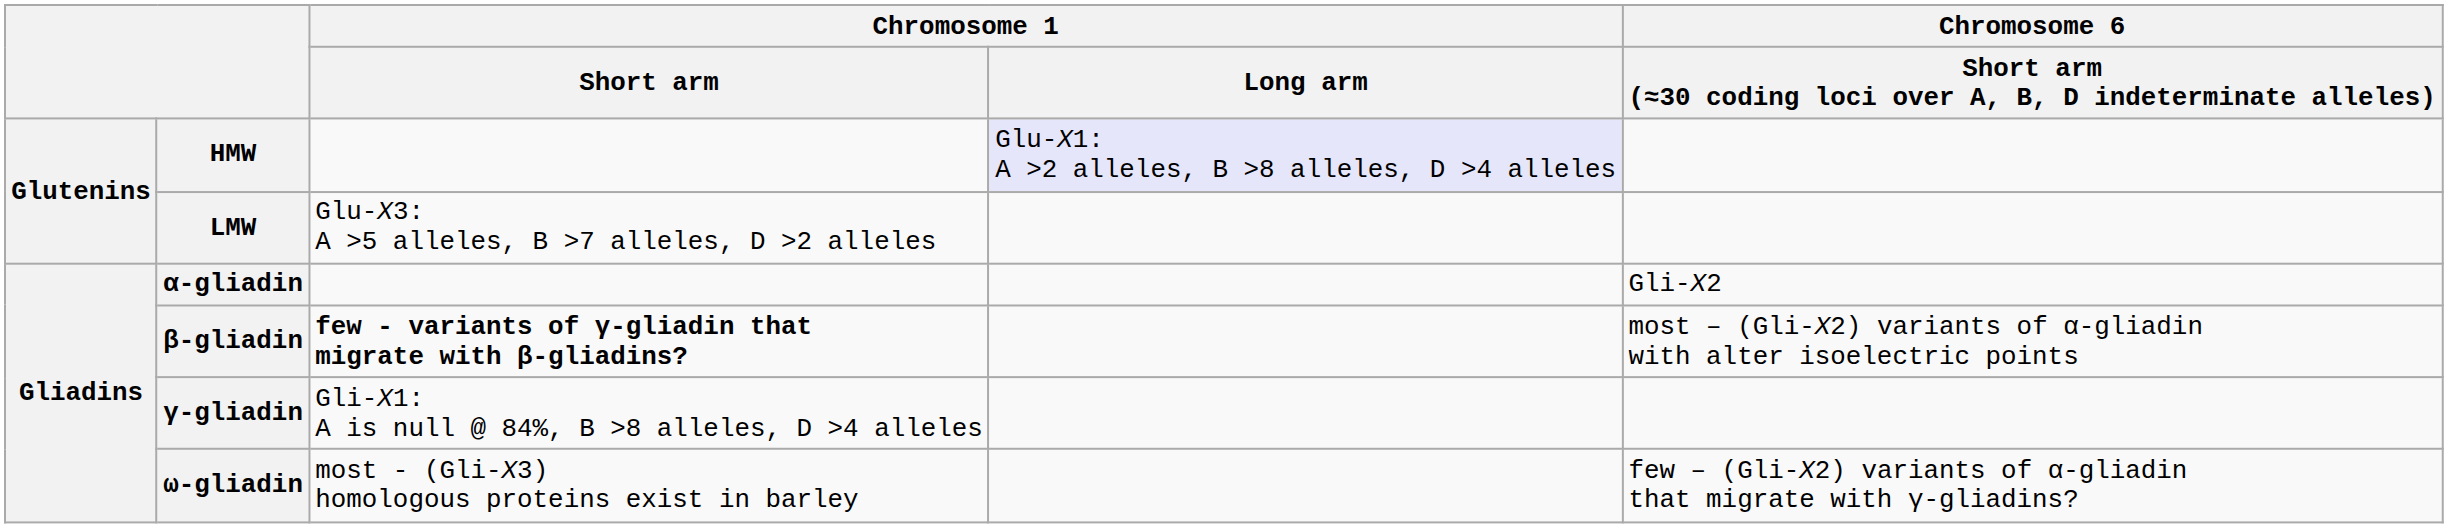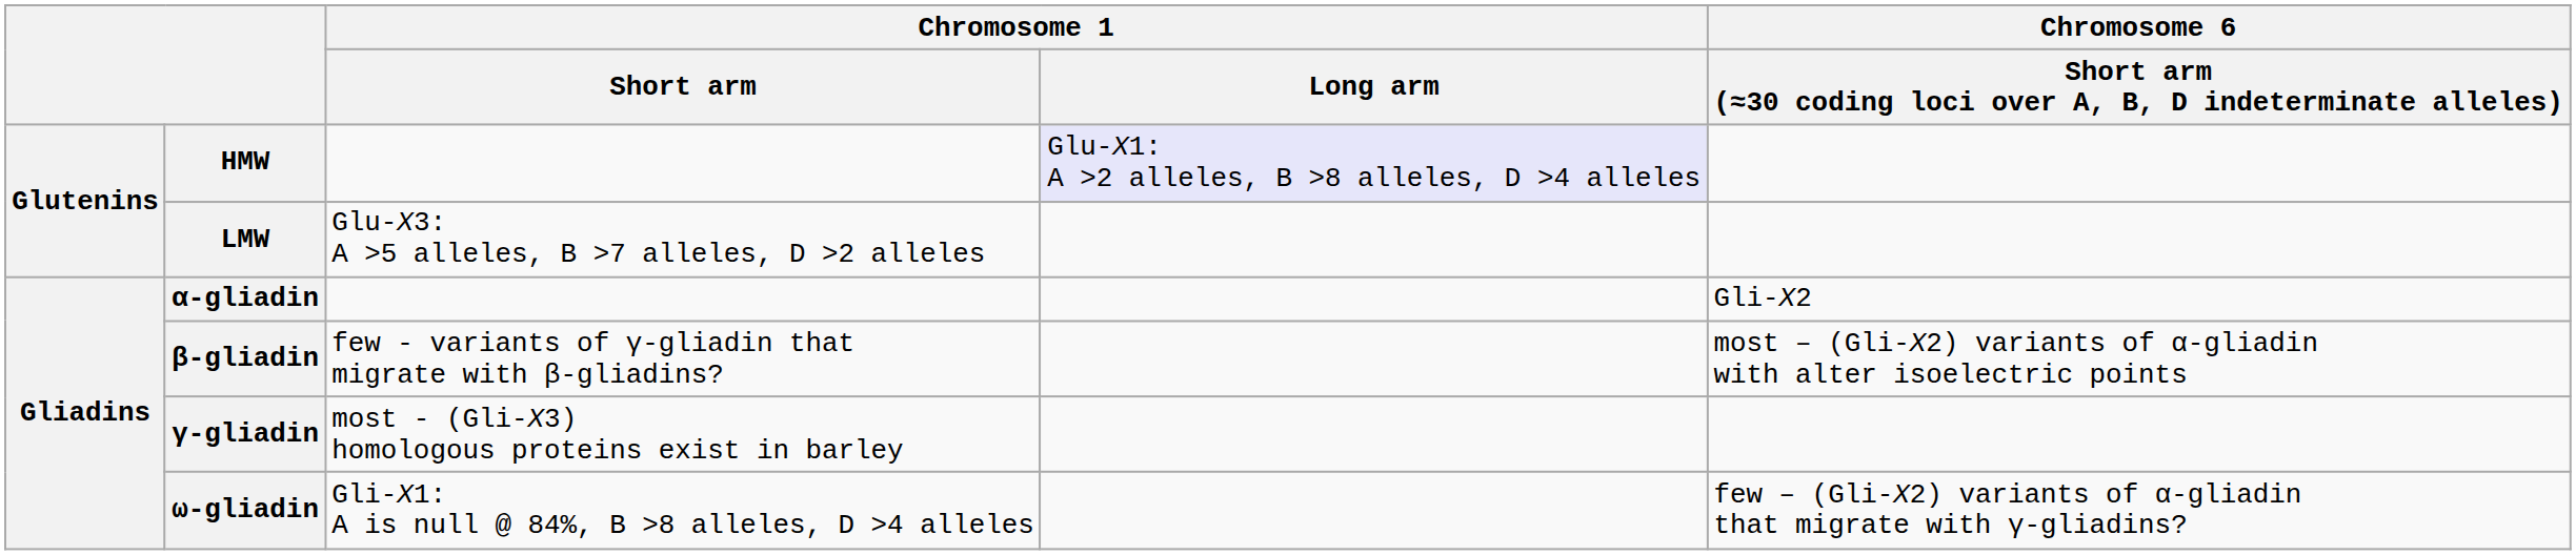β-gliadin | Chromosome 1 / Short arm: bold -> normal
γ-gliadin | Chromosome 1 / Short arm: Gli-X1: A is null @ 84%, B >8 alleles, D >4 alleles -> most - (Gli-X3) homologous proteins exist in barley
ω-gliadin | Chromosome 1 / Short arm: most - (Gli-X3) homologous proteins exist in barley -> Gli-X1: A is null @ 84%, B >8 alleles, D >4 alleles
